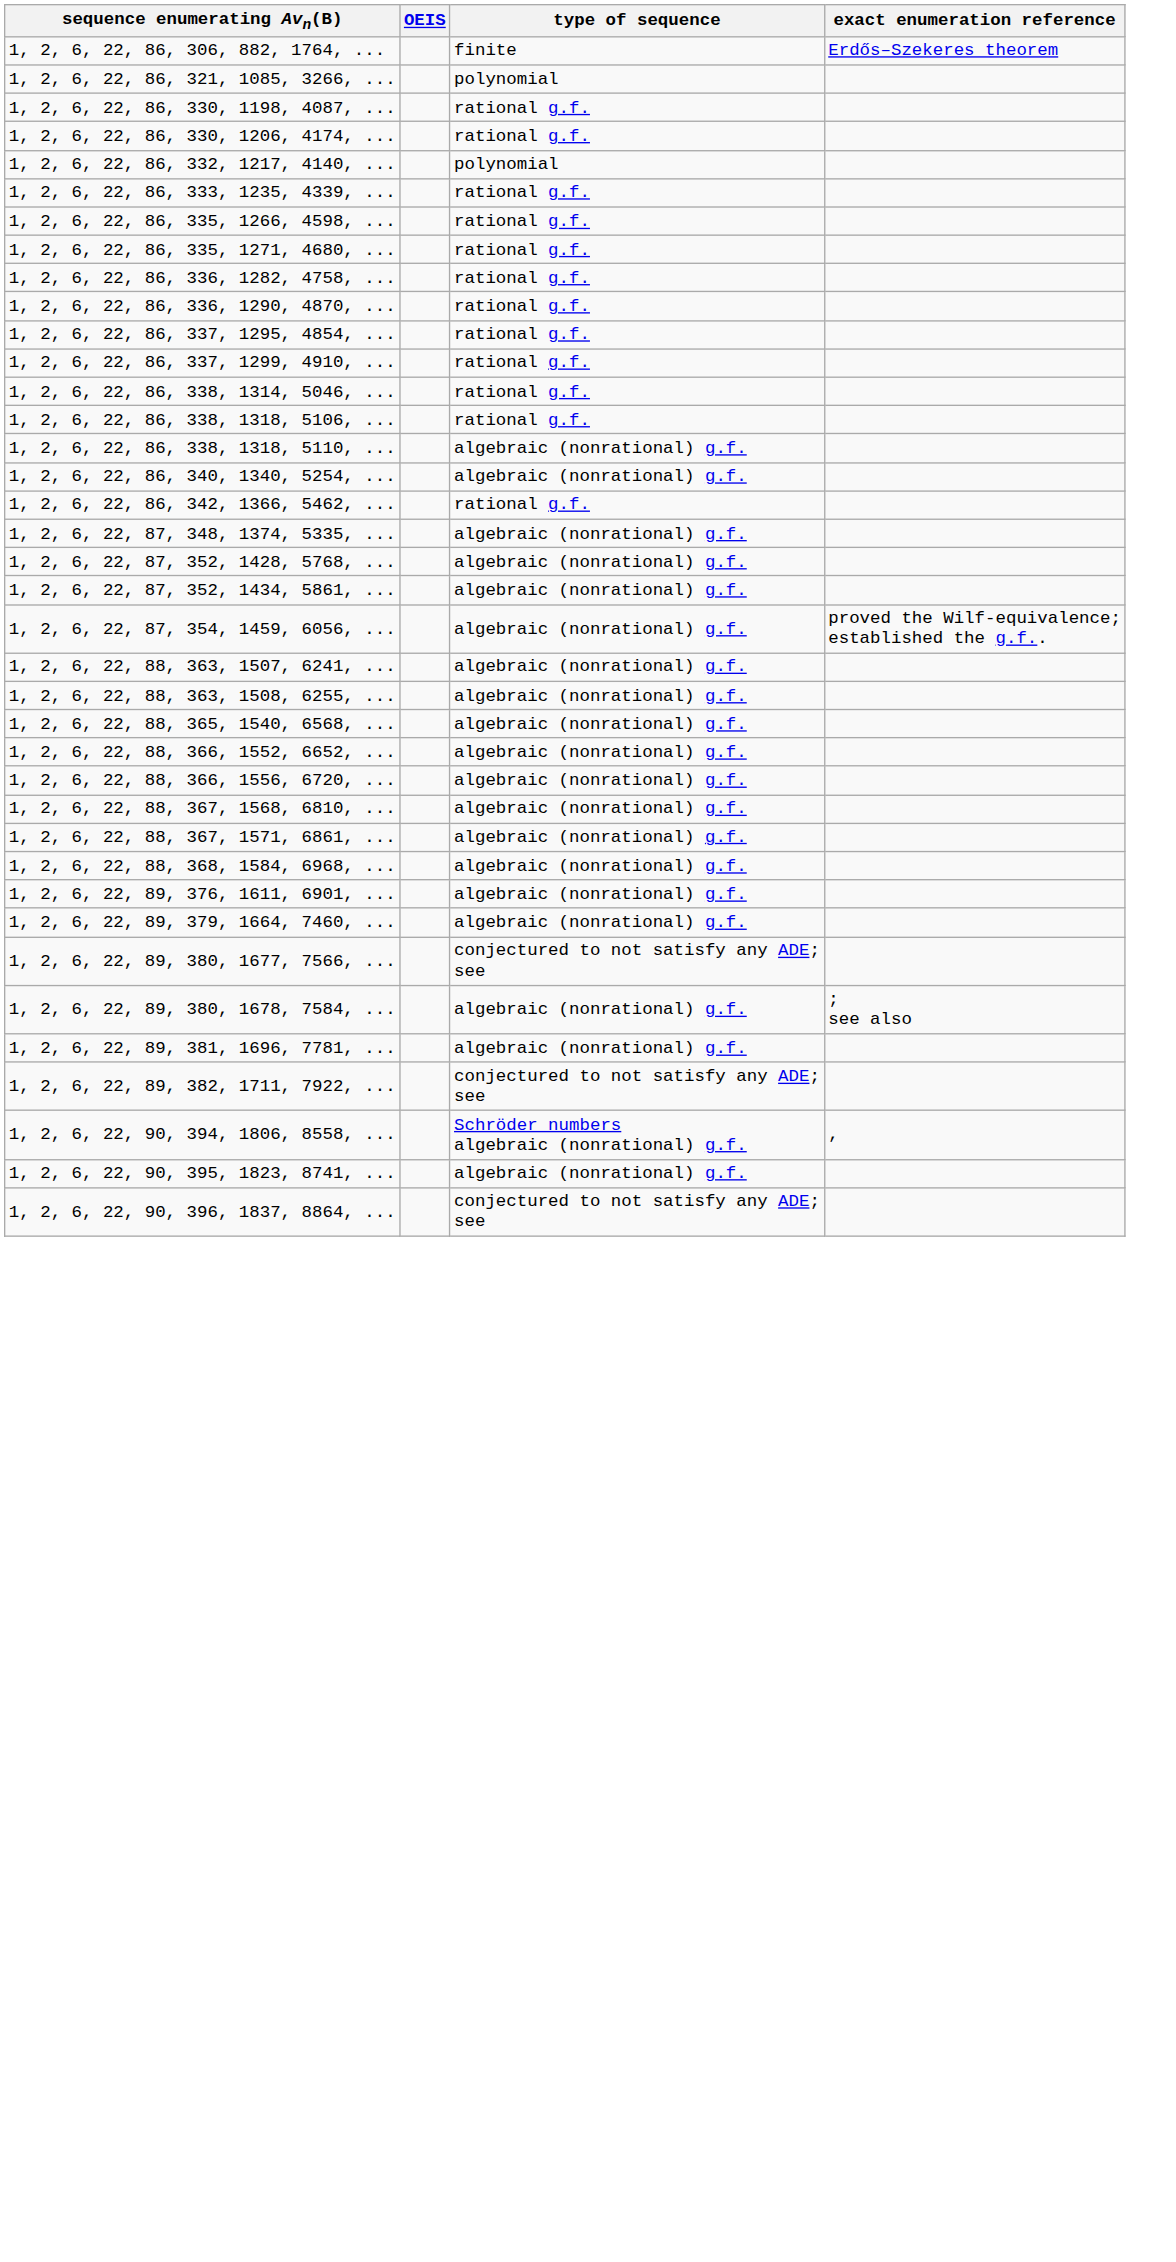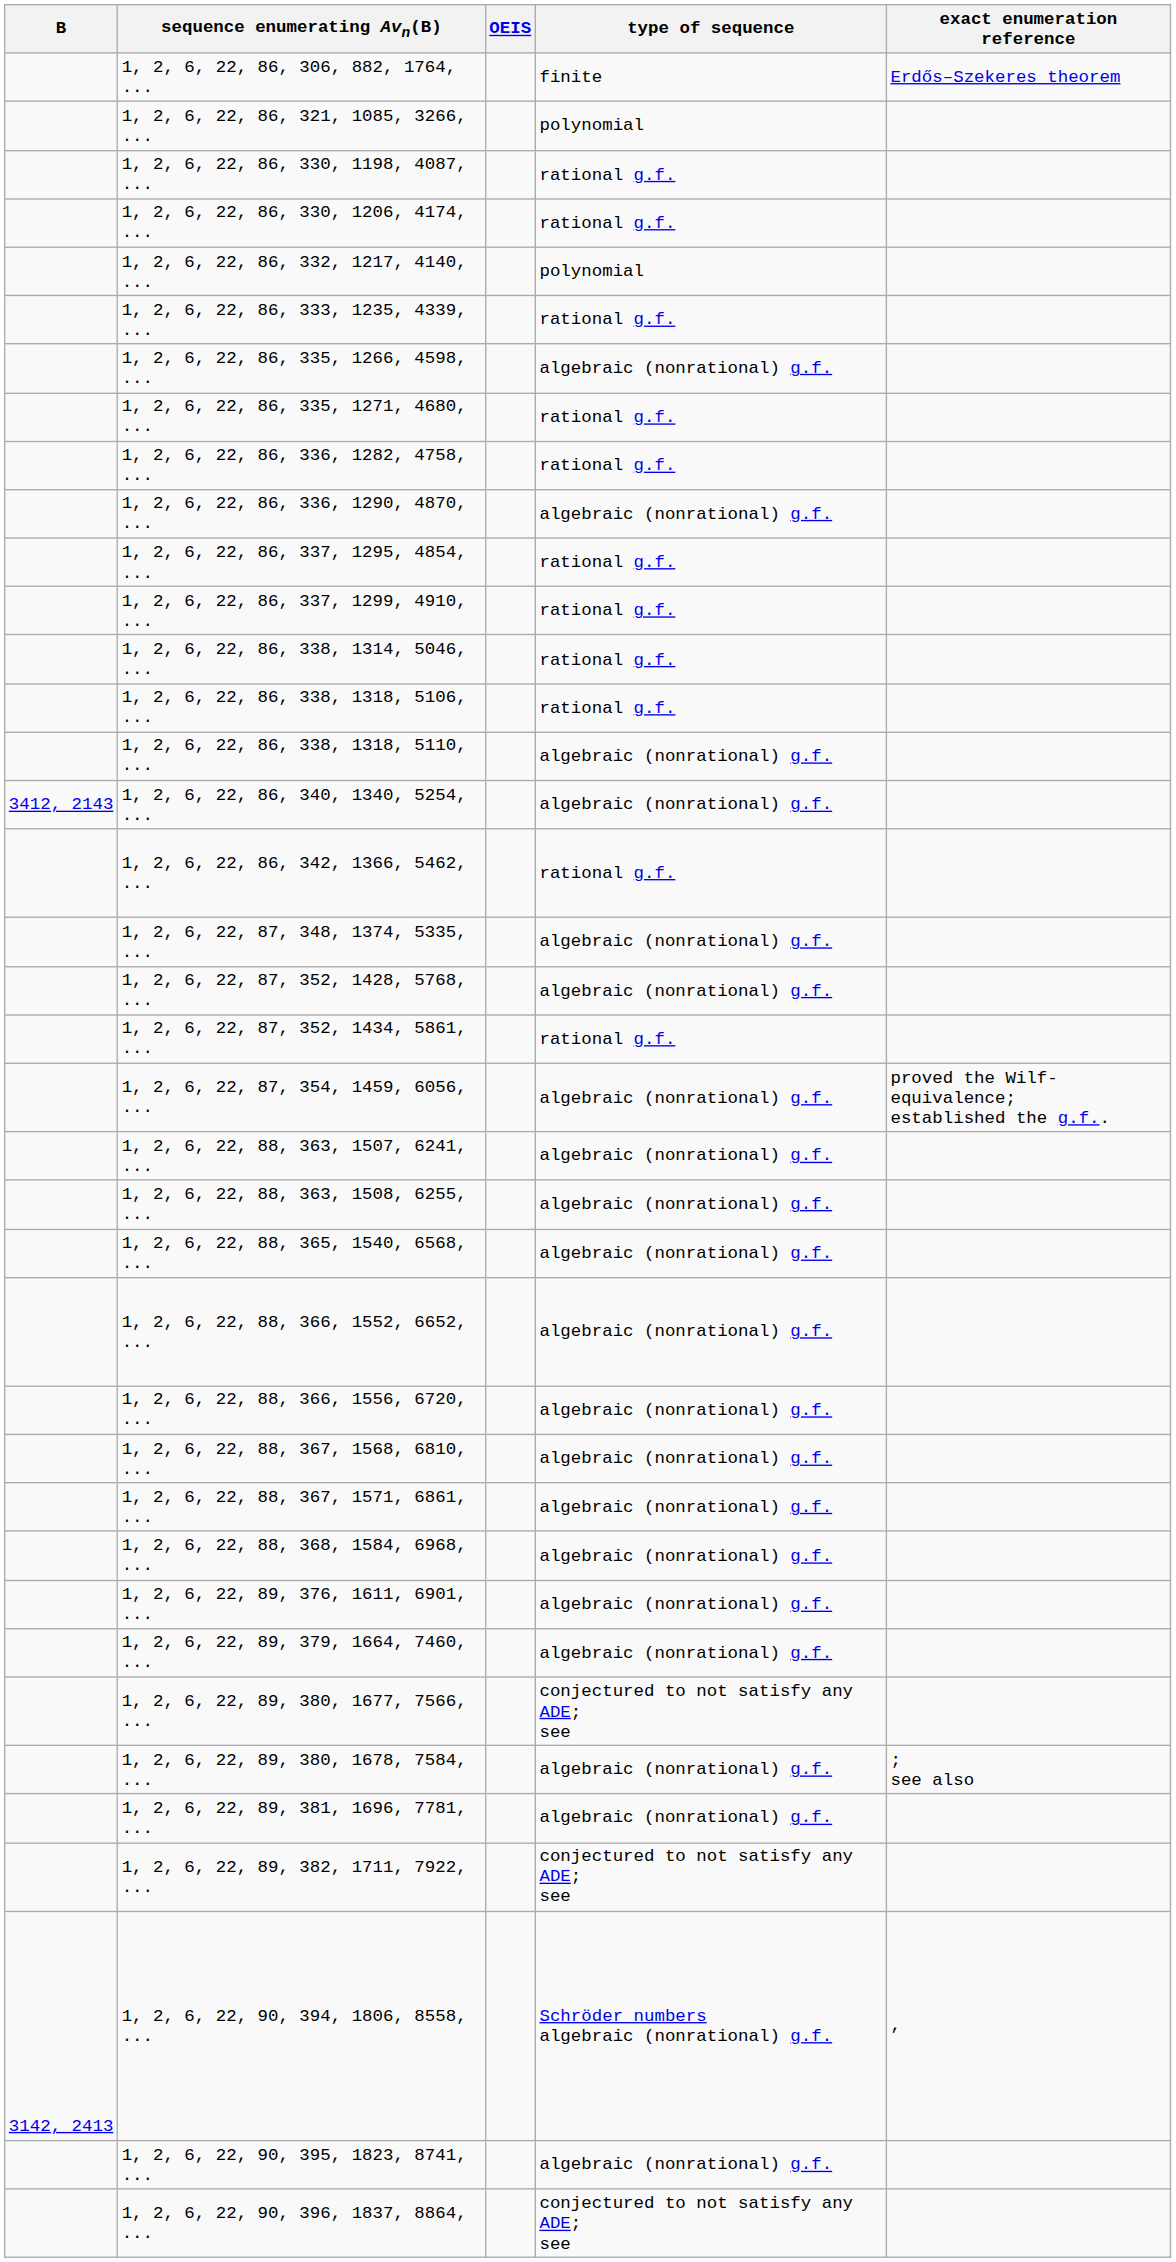+ column: B | 3412, 2143 | 3142, 2413
1, 2, 6, 22, 86, 335, 1266, 4598, ... | type of sequence: rational g.f. -> algebraic (nonrational) g.f.
1, 2, 6, 22, 86, 336, 1290, 4870, ... | type of sequence: rational g.f. -> algebraic (nonrational) g.f.
1, 2, 6, 22, 87, 352, 1434, 5861, ... | type of sequence: algebraic (nonrational) g.f. -> rational g.f.
